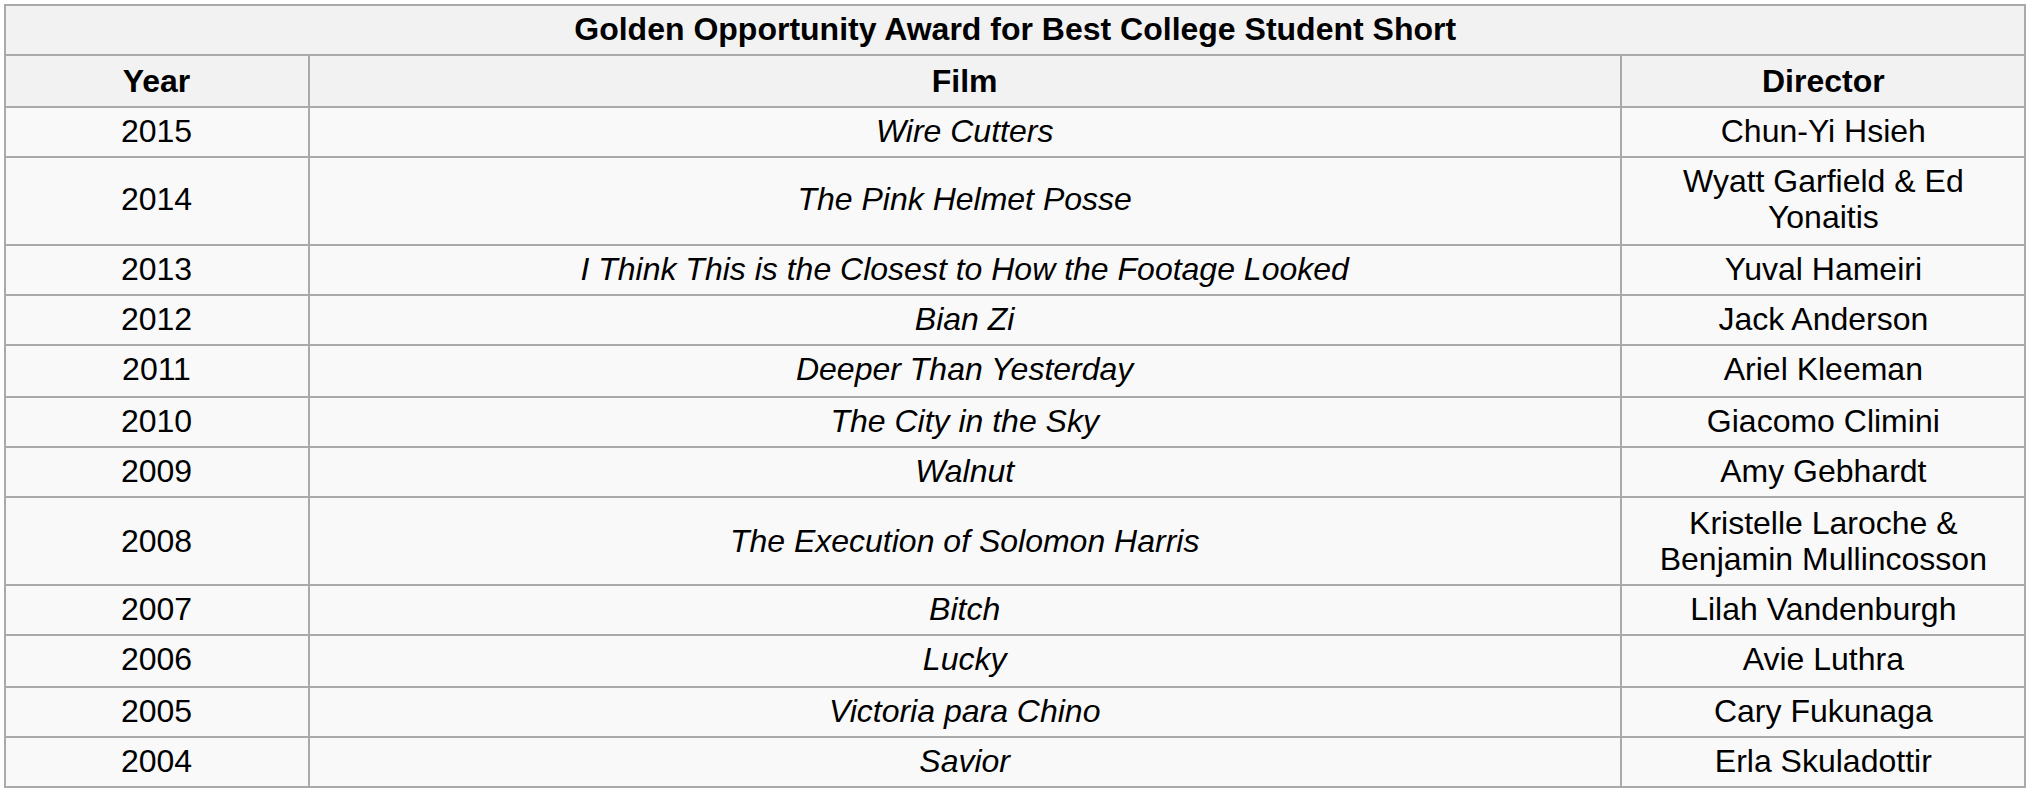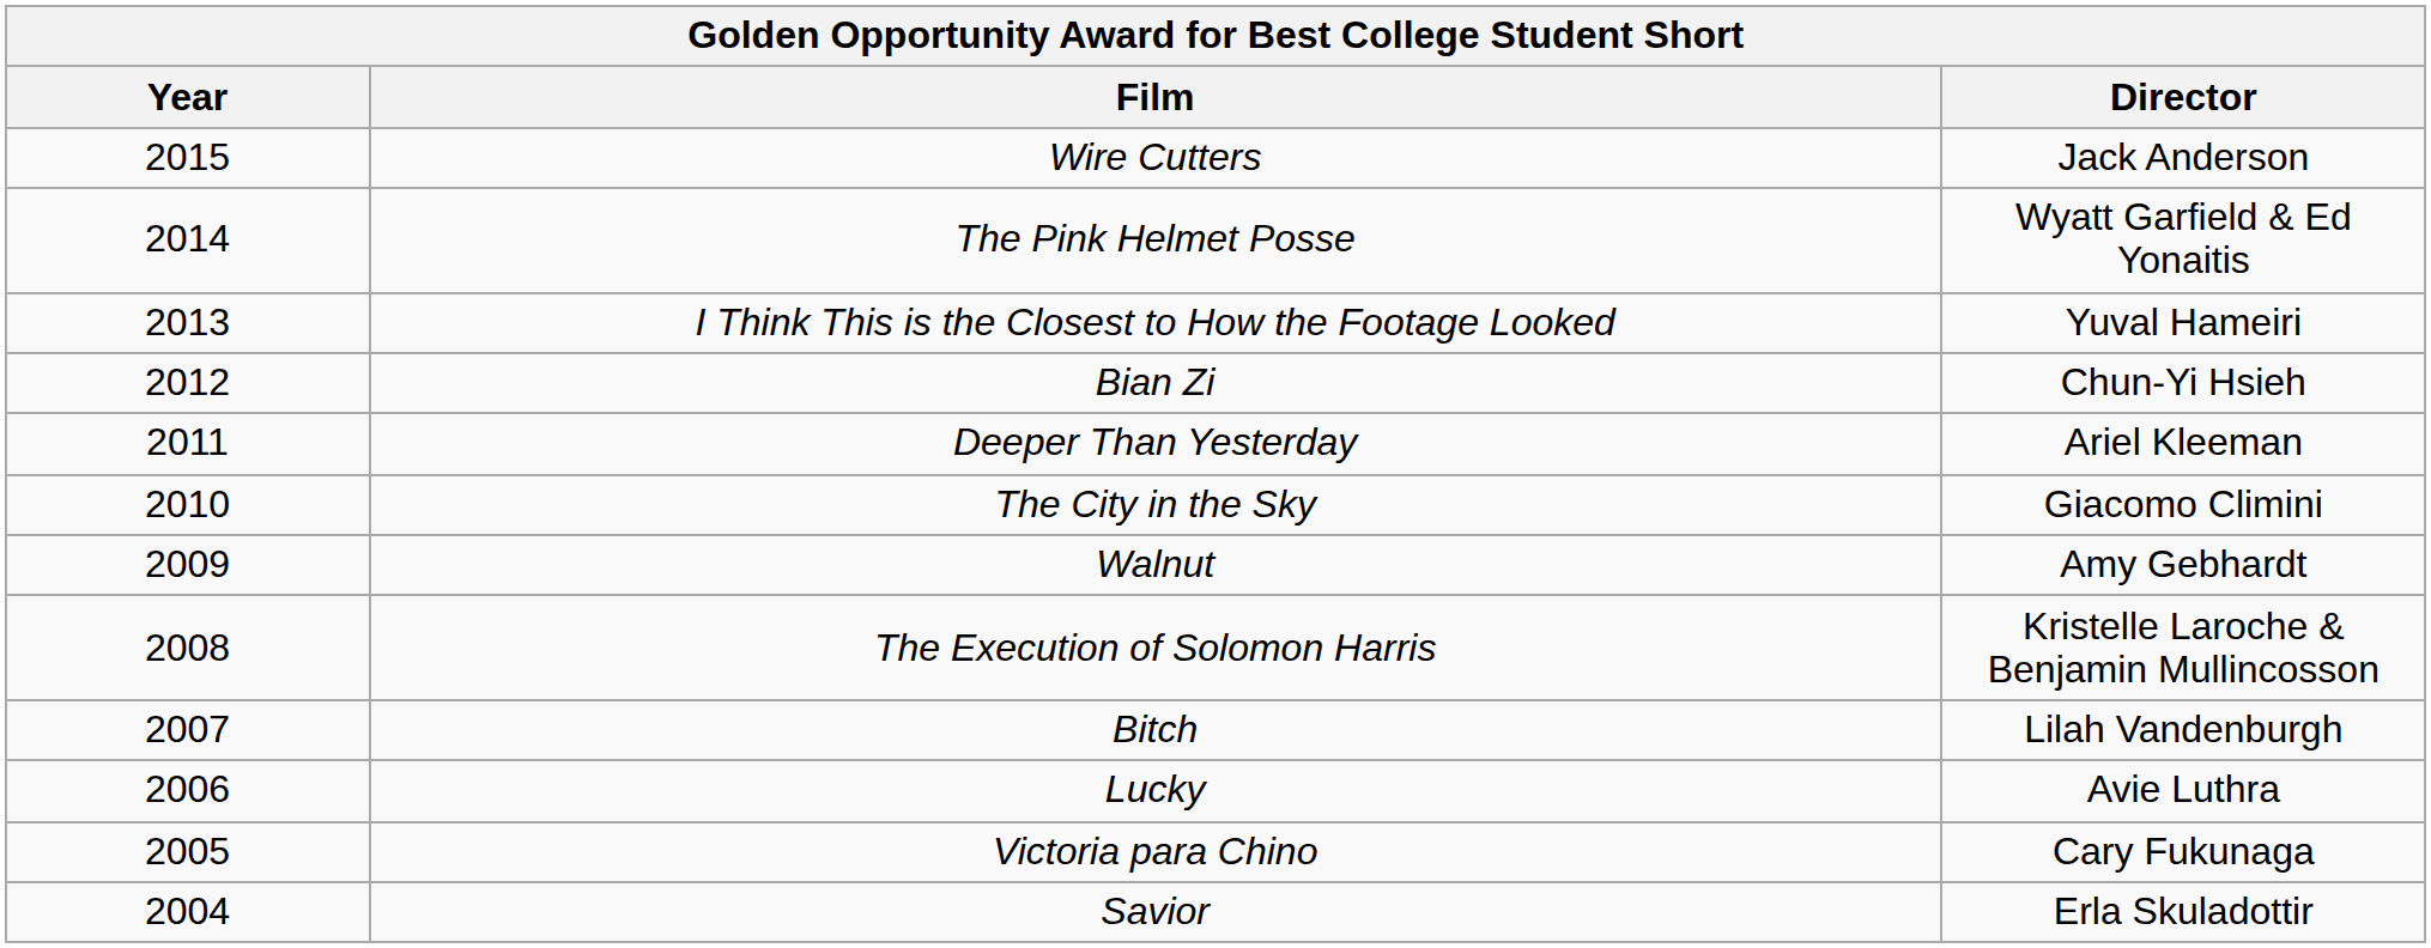Wire Cutters | Director: Chun-Yi Hsieh -> Jack Anderson
Bian Zi | Director: Jack Anderson -> Chun-Yi Hsieh
